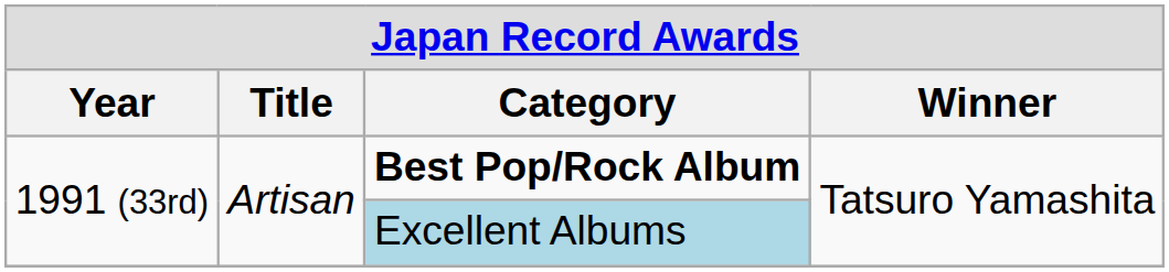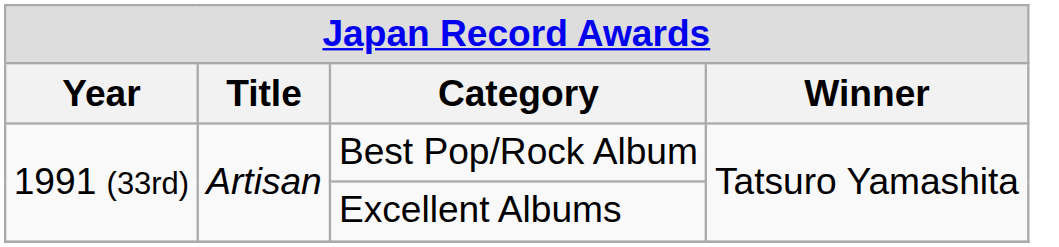Best Pop/Rock Album | Category: bold -> normal
Excellent Albums | Category: lightblue background -> no background
